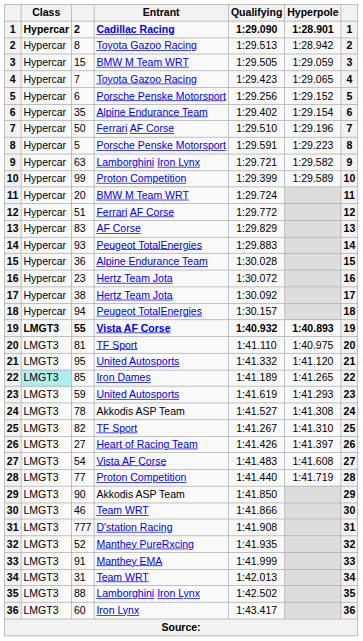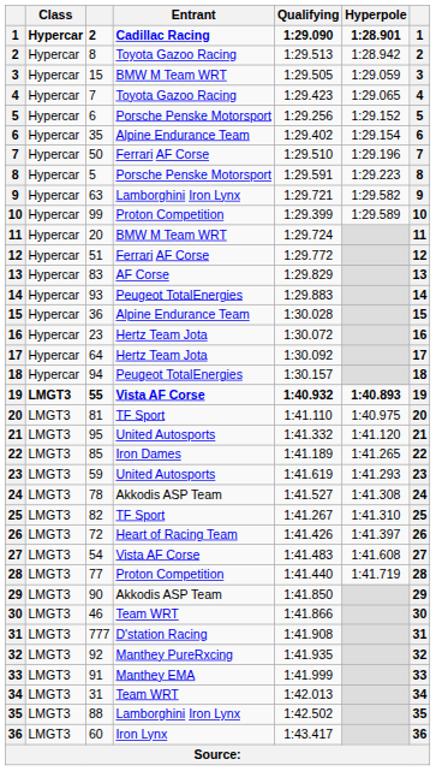row 18 | column 3: 38 -> 64
row 23 | Class: paleturquoise background -> no background
row 27 | column 3: 27 -> 72
row 33 | column 3: 52 -> 92
